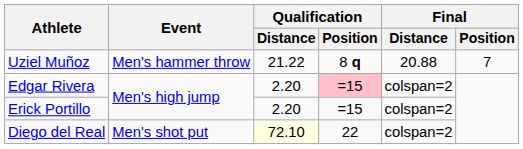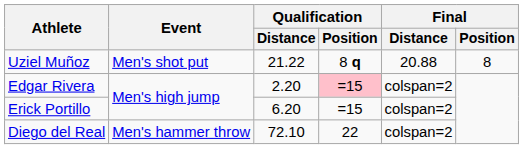Uziel Muñoz | Event: Men's hammer throw -> Men's shot put
Uziel Muñoz | Final / Position: 7 -> 8
Erick Portillo | Qualification / Distance: 2.20 -> 6.20
Diego del Real | Event: Men's shot put -> Men's hammer throw
Diego del Real | Qualification / Distance: lightyellow background -> no background
